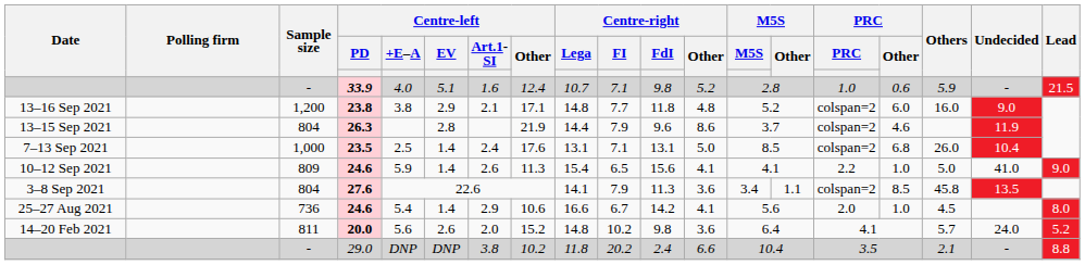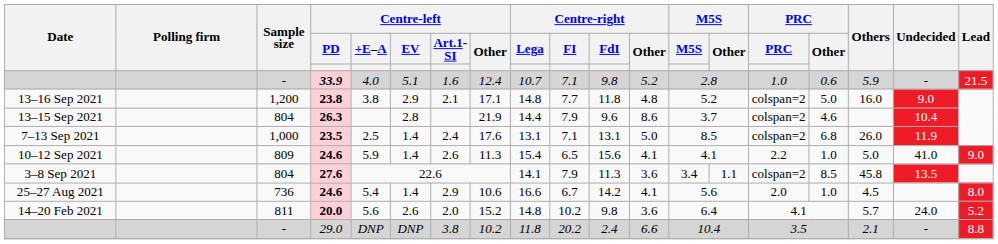13–16 Sep 2021 | PRC / Other: 6.0 -> 5.0
13–15 Sep 2021 | Undecided: 11.9 -> 10.4
7–13 Sep 2021 | Undecided: 10.4 -> 11.9
